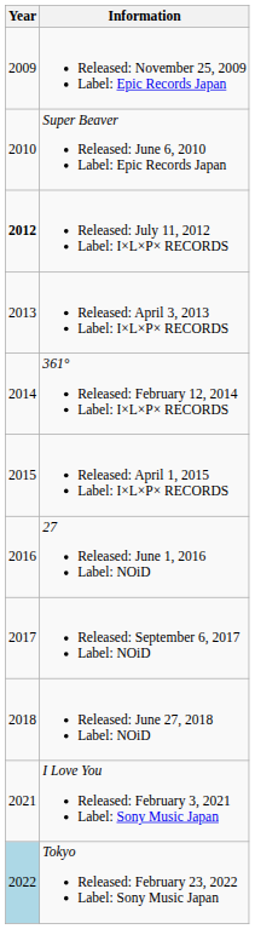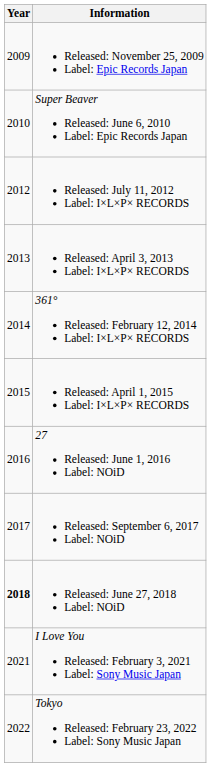Released: July 11, 2012 Label: I×L×P× RECORDS | Year: bold -> normal
Released: June 27, 2018 Label: NOiD | Year: normal -> bold
Tokyo Released: February 23, 2022 Label: Sony Music Japan | Year: lightblue background -> no background
